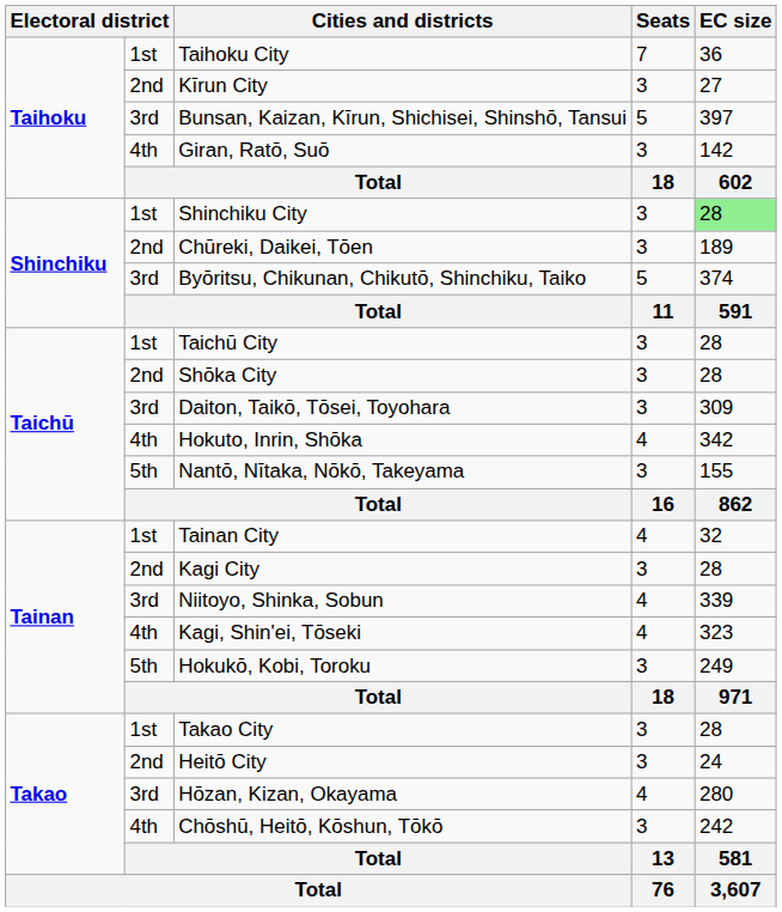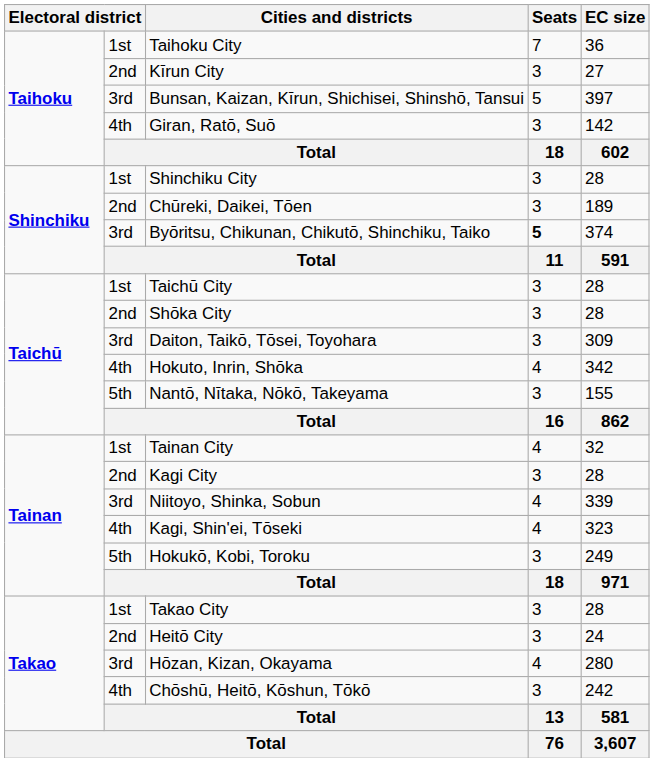Shinchiku City | EC size: lightgreen background -> no background
Byōritsu, Chikunan, Chikutō, Shinchiku, Taiko | Seats: normal -> bold
